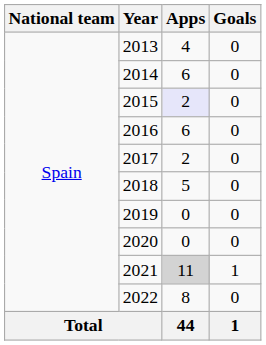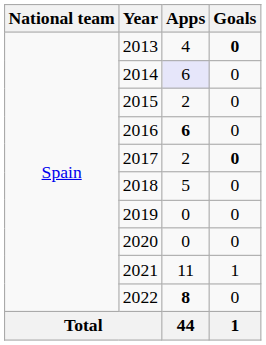2013 | Goals: normal -> bold
2014 | Apps: no background -> lavender background
2015 | Apps: lavender background -> no background
2016 | Apps: normal -> bold
2017 | Goals: normal -> bold
2021 | Apps: lightgrey background -> no background
2022 | Apps: normal -> bold
